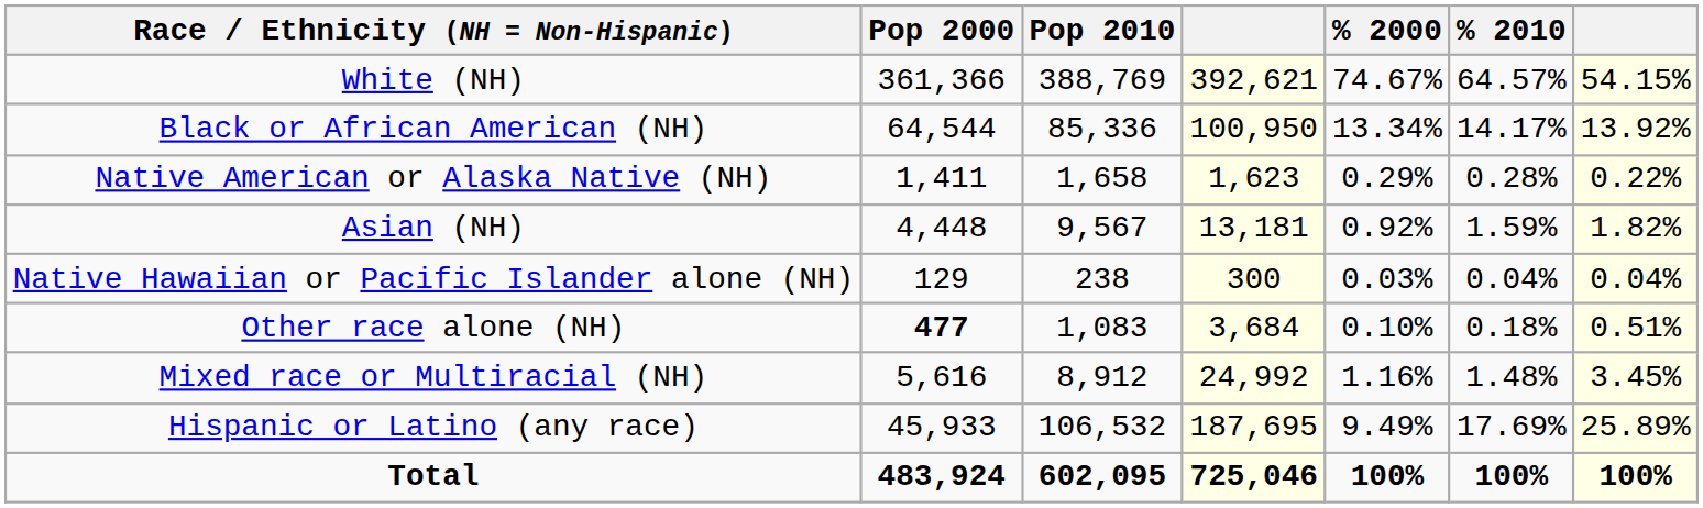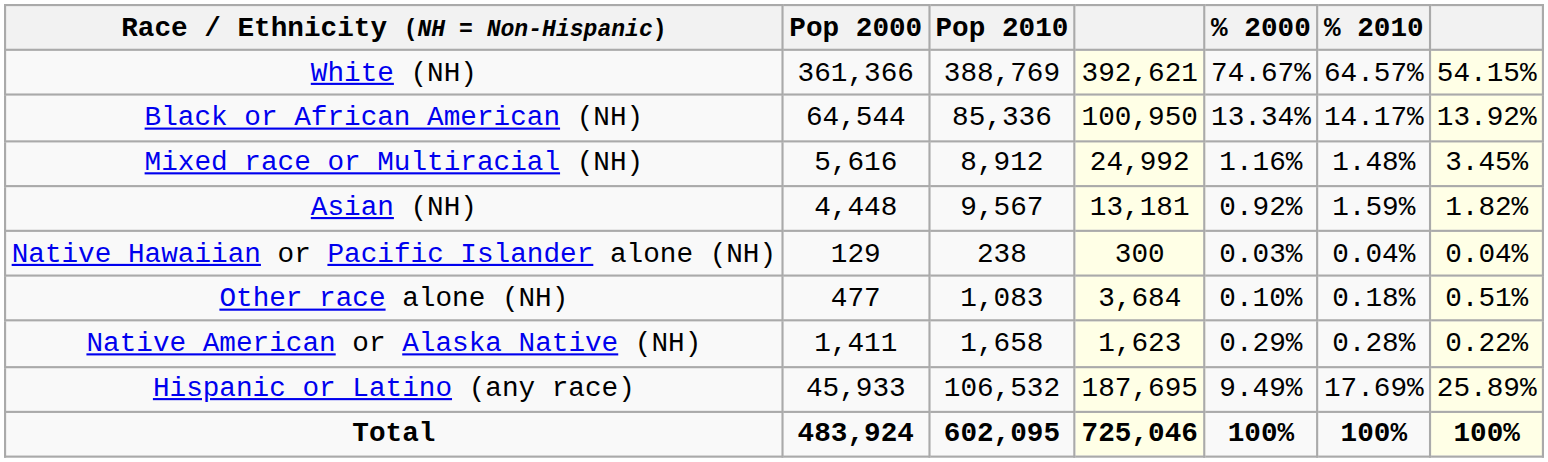rows swapped: Native American or Alaska Native (NH) <-> Mixed race or Multiracial (NH)
Other race alone (NH) | Pop 2000: bold -> normal
